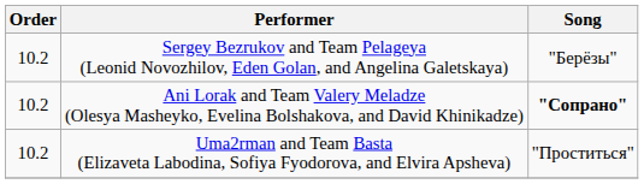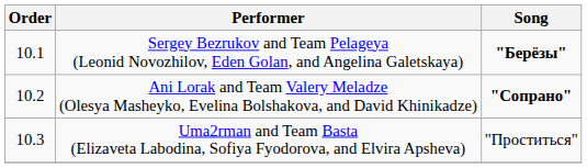row 2 | Order: 10.2 -> 10.1
row 2 | Song: normal -> bold
row 4 | Order: 10.2 -> 10.3
